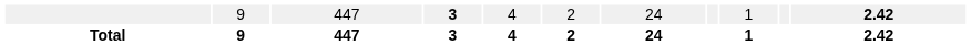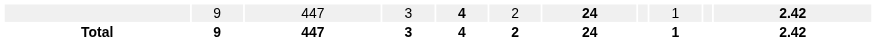row 1 | column 4: bold -> normal
row 1 | column 5: normal -> bold
row 1 | column 7: normal -> bold
